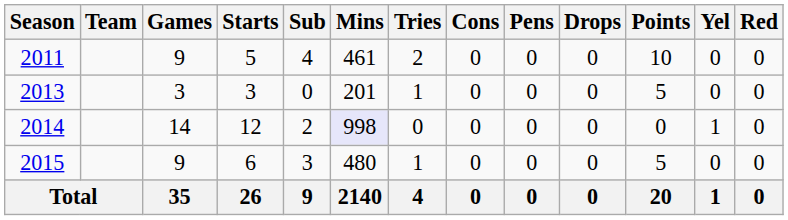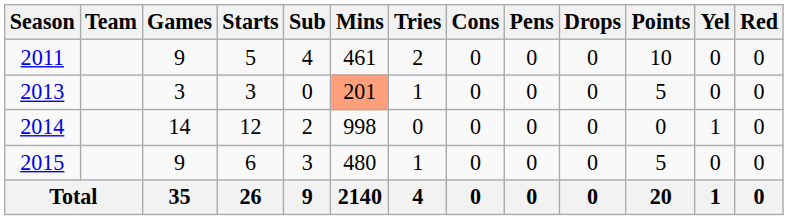2013 | Mins: no background -> lightsalmon background
2014 | Mins: lavender background -> no background
